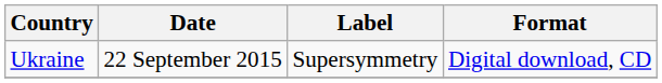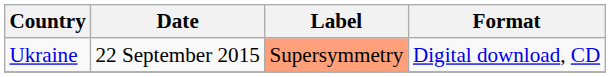Ukraine | Label: no background -> lightsalmon background
